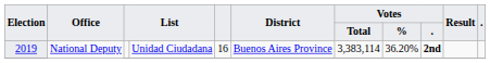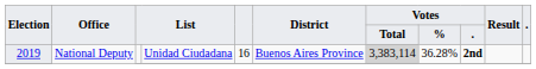National Deputy / Unidad Ciudadana | Votes / Total: no background -> lightgrey background
National Deputy / Unidad Ciudadana | Votes / %: 36.20% -> 36.28%
